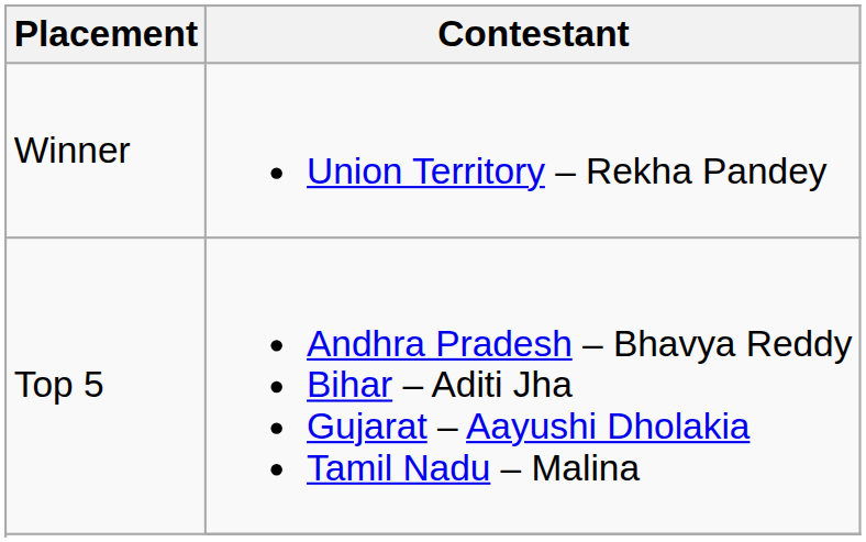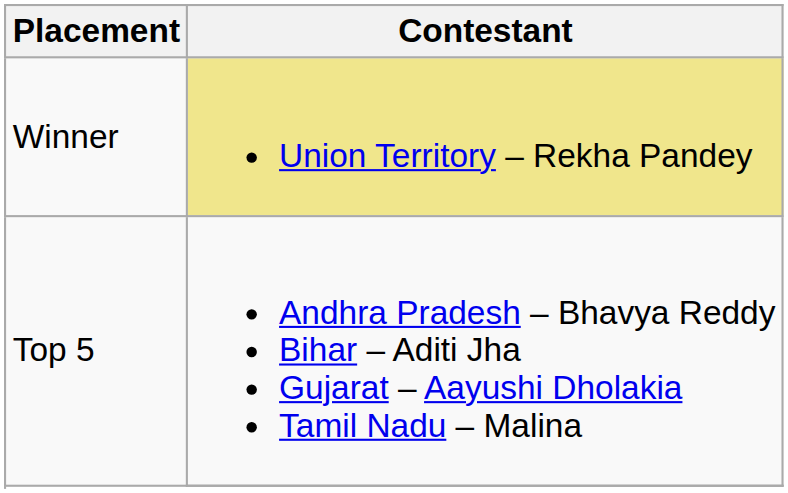row 2 | Contestant: no background -> khaki background
